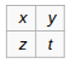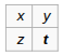z | column 2: normal -> bold
